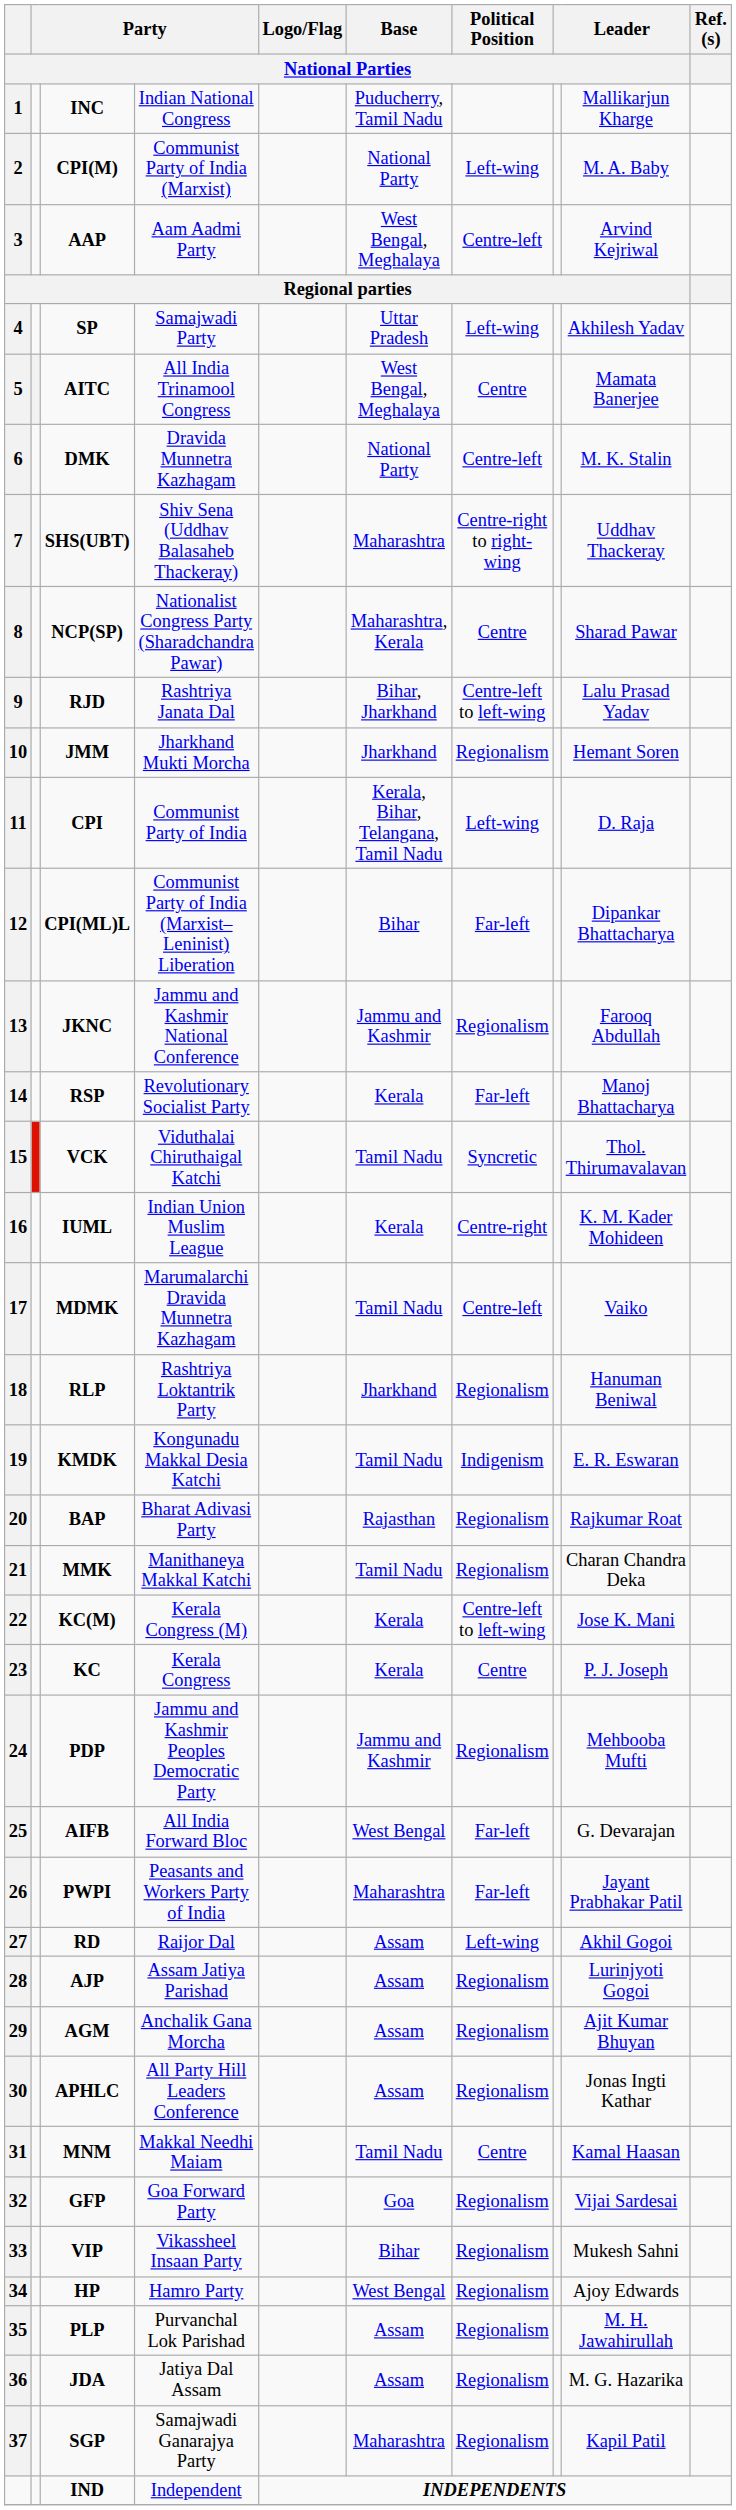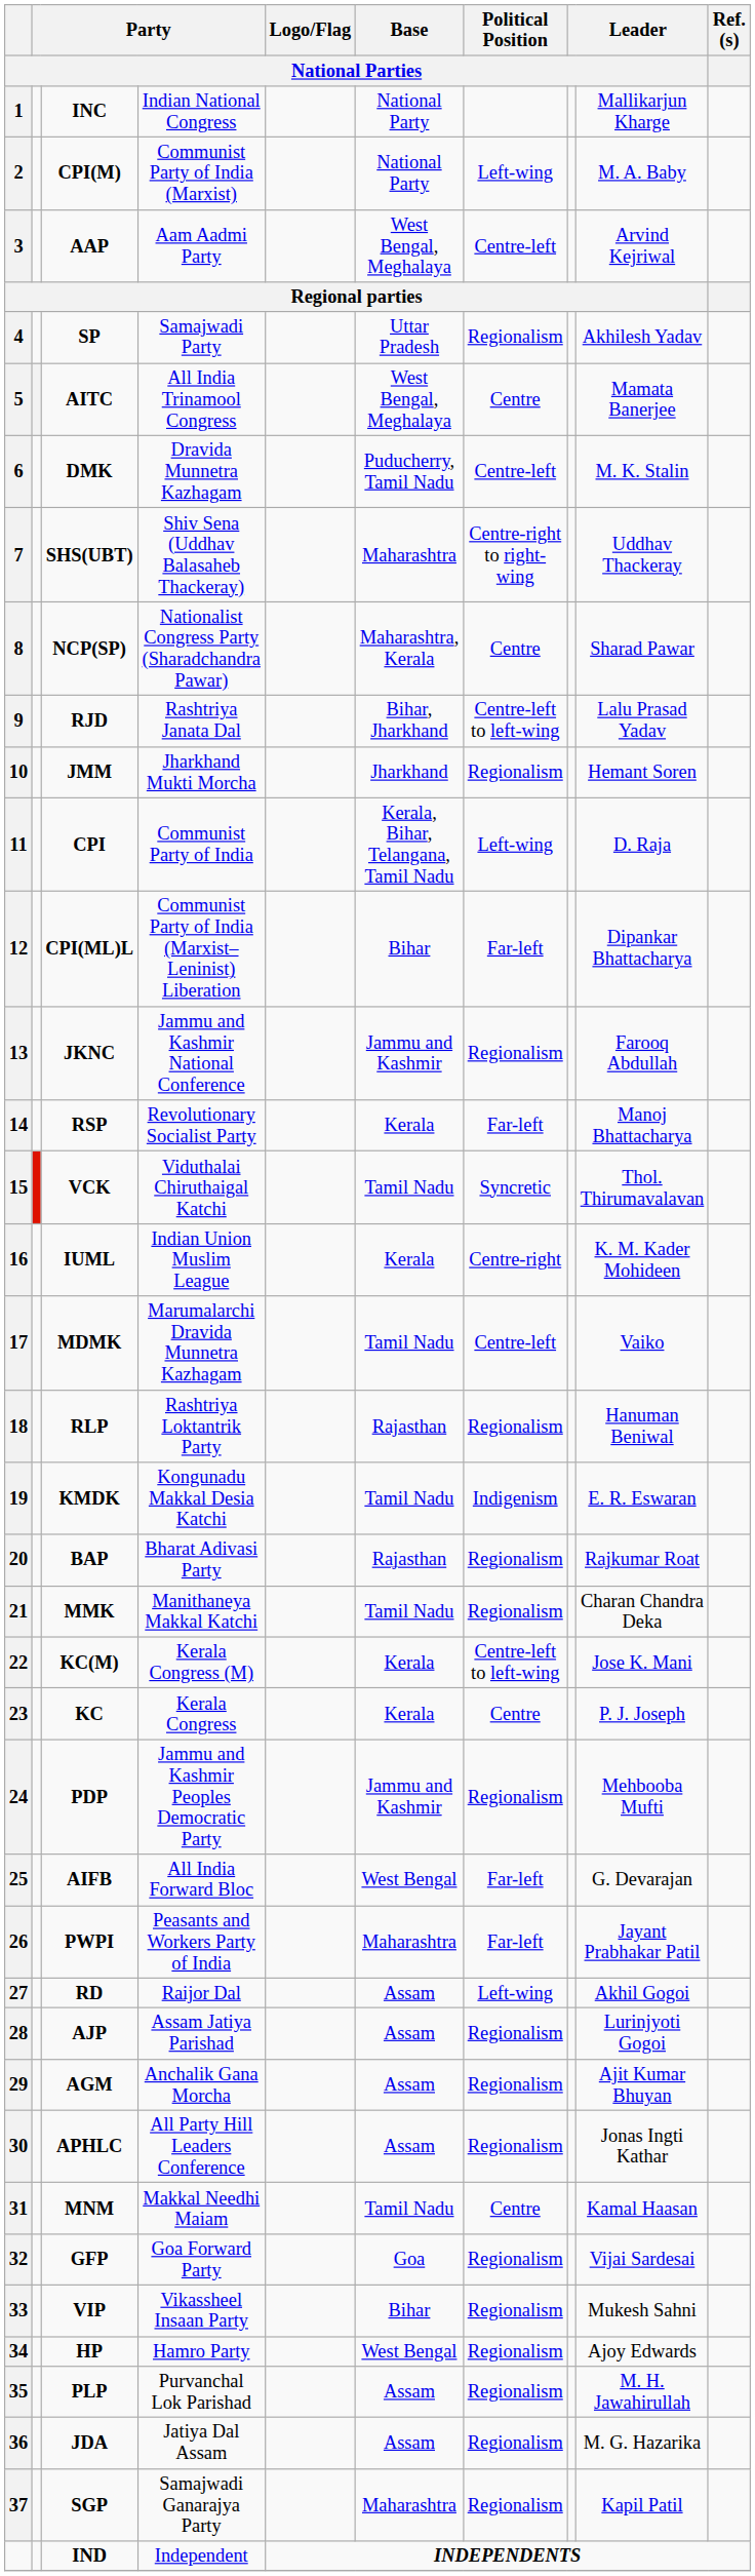INC | Base / National Parties: Puducherry, Tamil Nadu -> National Party
SP | Political Position / National Parties: Left-wing -> Regionalism
DMK | Base / National Parties: National Party -> Puducherry, Tamil Nadu
RLP | Base / National Parties: Jharkhand -> Rajasthan
